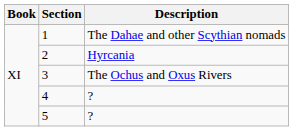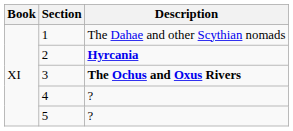2 | Description: normal -> bold
3 | Description: normal -> bold
